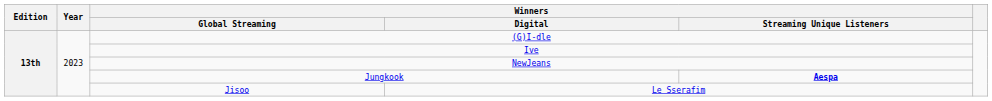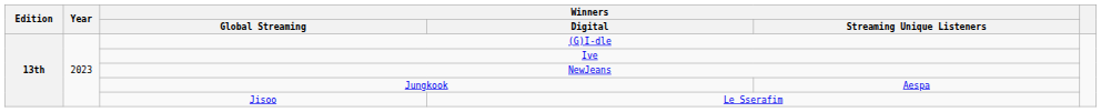Jungkook | Winners / Streaming Unique Listeners: bold -> normal
